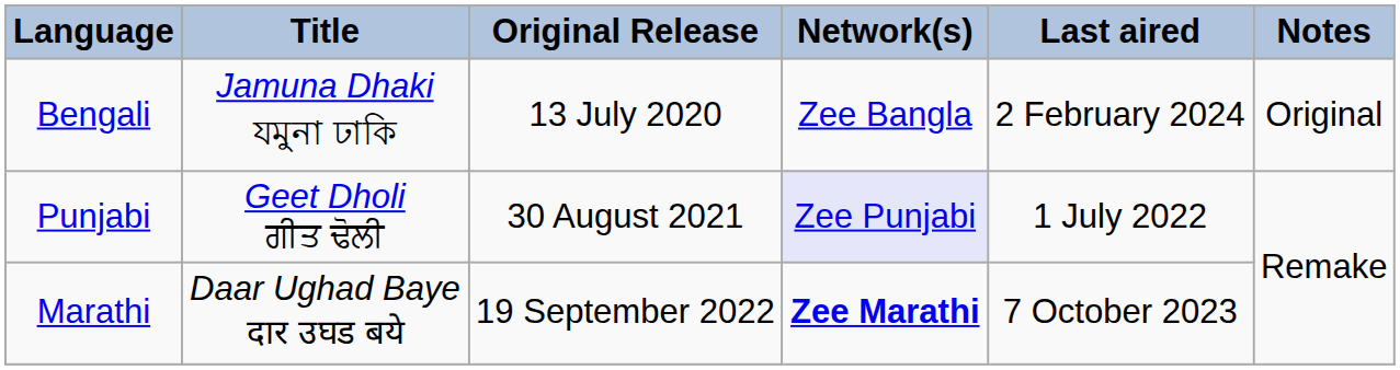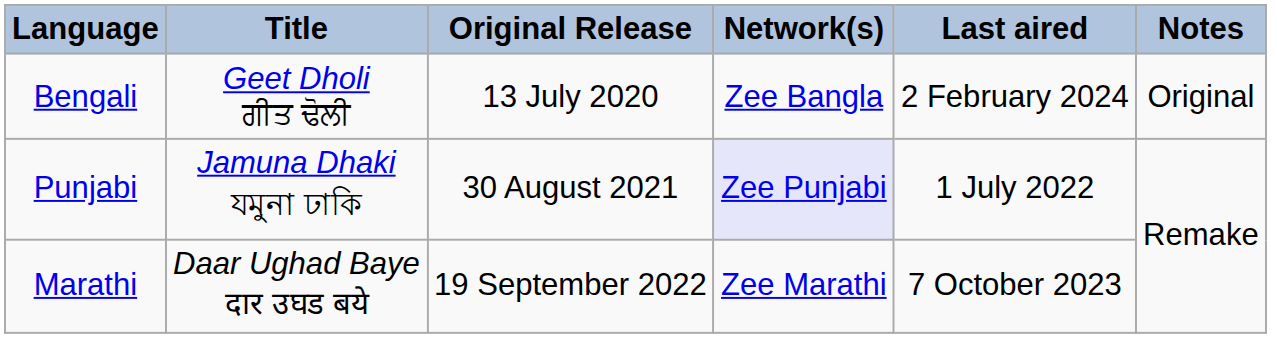Bengali | Title: Jamuna Dhaki যমুনা ঢাকি -> Geet Dholi ਗੀਤ ਢੋਲੀ
Punjabi | Title: Geet Dholi ਗੀਤ ਢੋਲੀ -> Jamuna Dhaki যমুনা ঢাকি
Marathi | Network(s): bold -> normal
